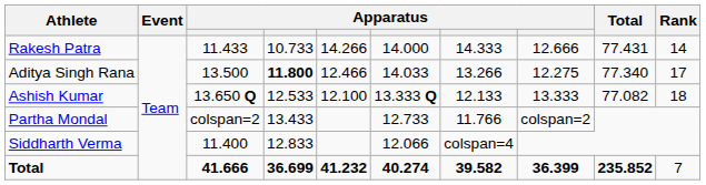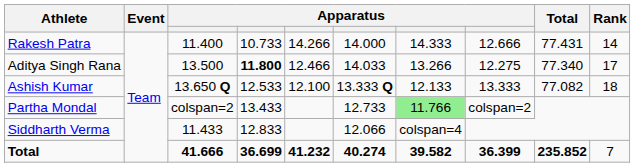Rakesh Patra | column 3: 11.433 -> 11.400
Partha Mondal | column 7: no background -> lightgreen background
Siddharth Verma | column 3: 11.400 -> 11.433
